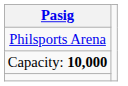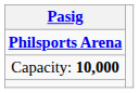Philsports Arena | Pasig: normal -> bold
